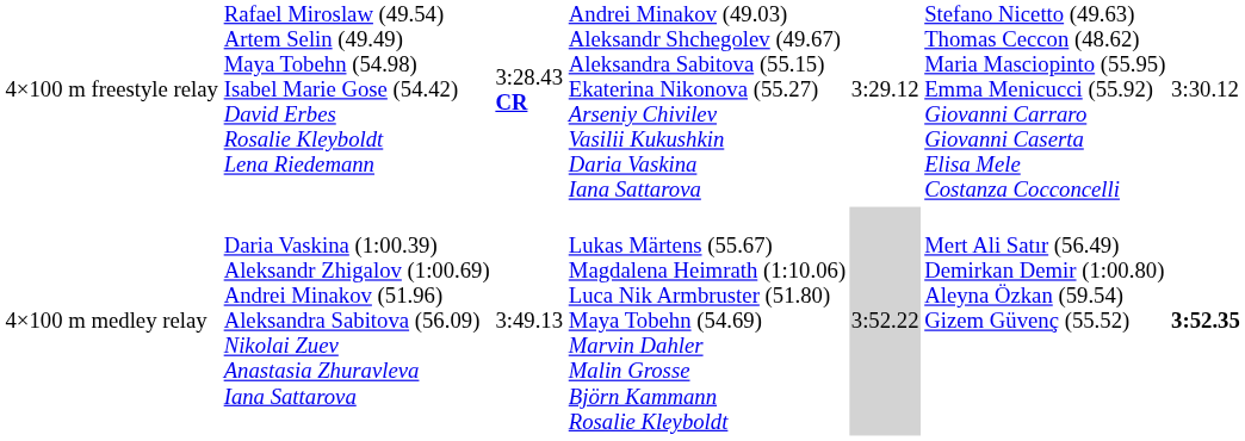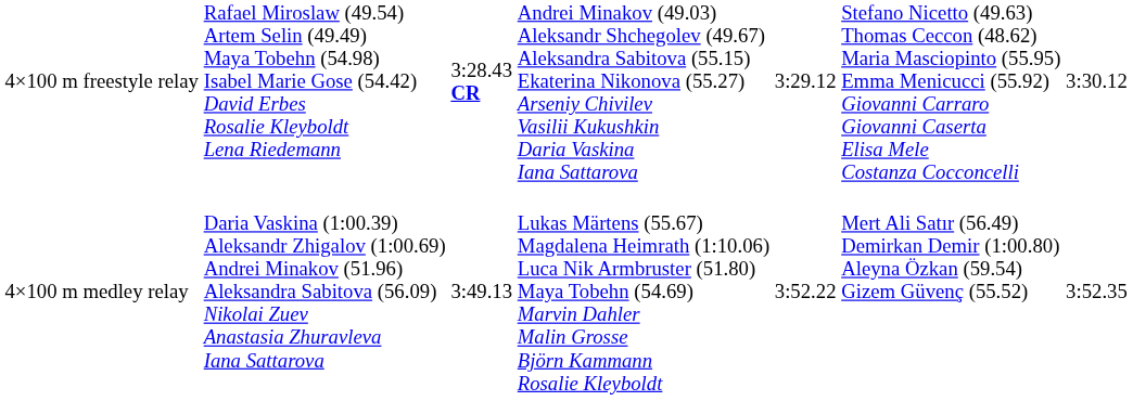4×100 m medley relay | column 5: lightgrey background -> no background
4×100 m medley relay | column 7: bold -> normal
